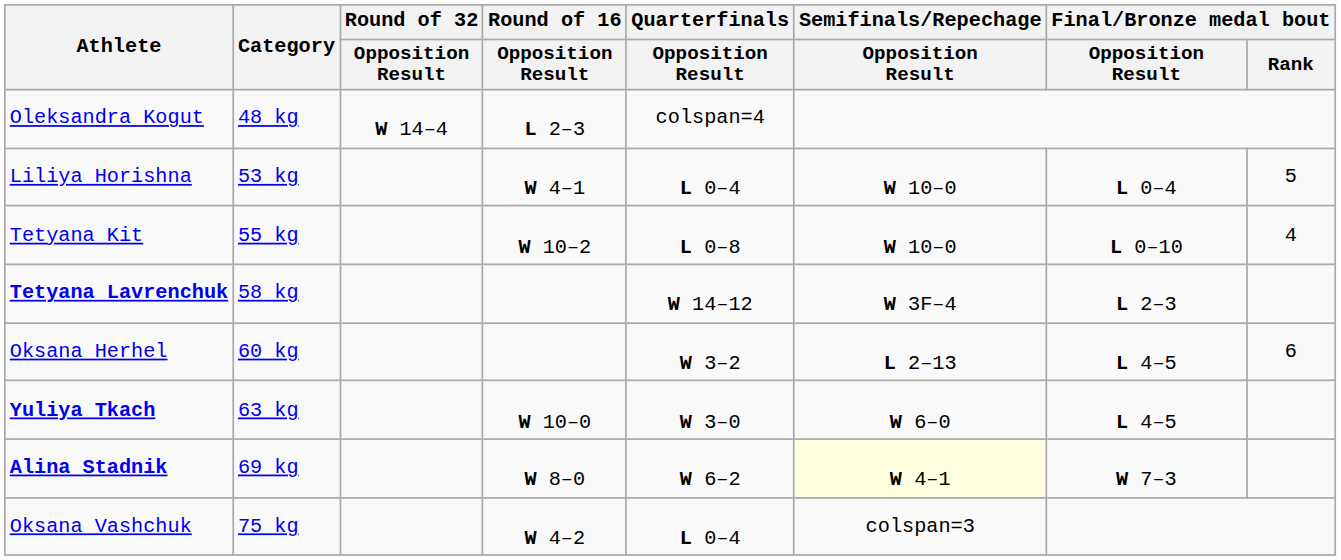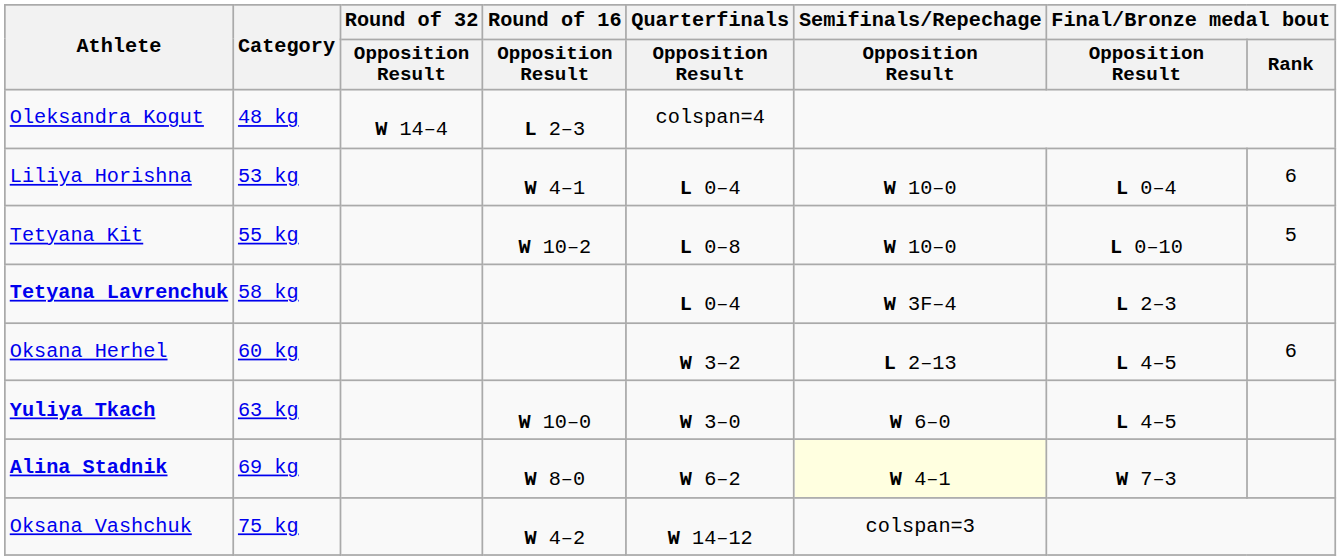Liliya Horishna | Final/Bronze medal bout / Rank: 5 -> 6
Tetyana Kit | Final/Bronze medal bout / Rank: 4 -> 5
Tetyana Lavrenchuk | Quarterfinals / Opposition Result: W 14–12 -> L 0–4
Oksana Vashchuk | Quarterfinals / Opposition Result: L 0–4 -> W 14–12
